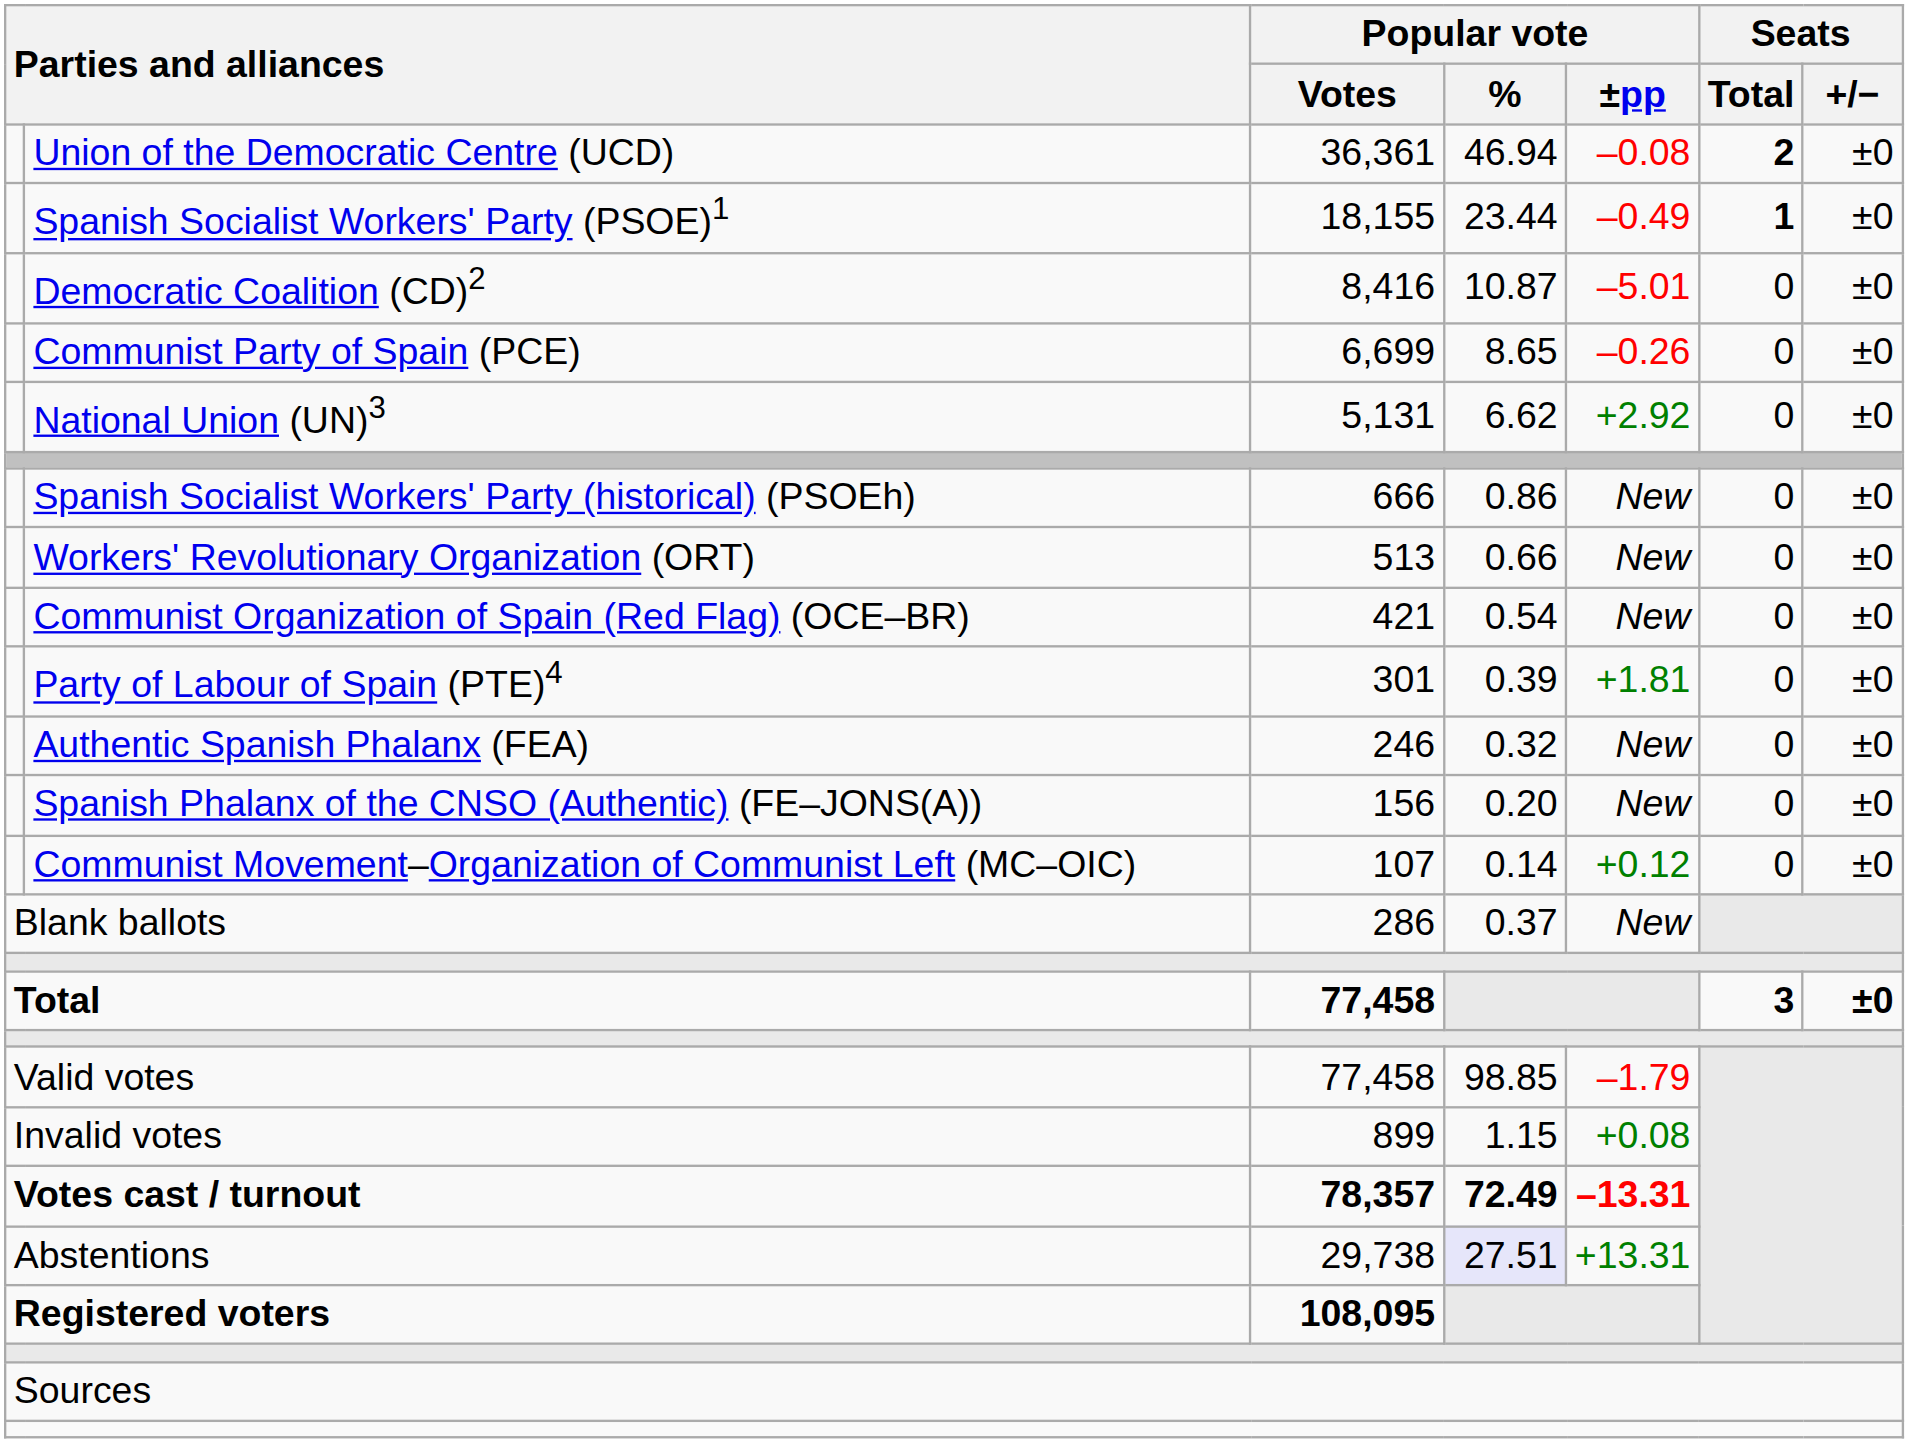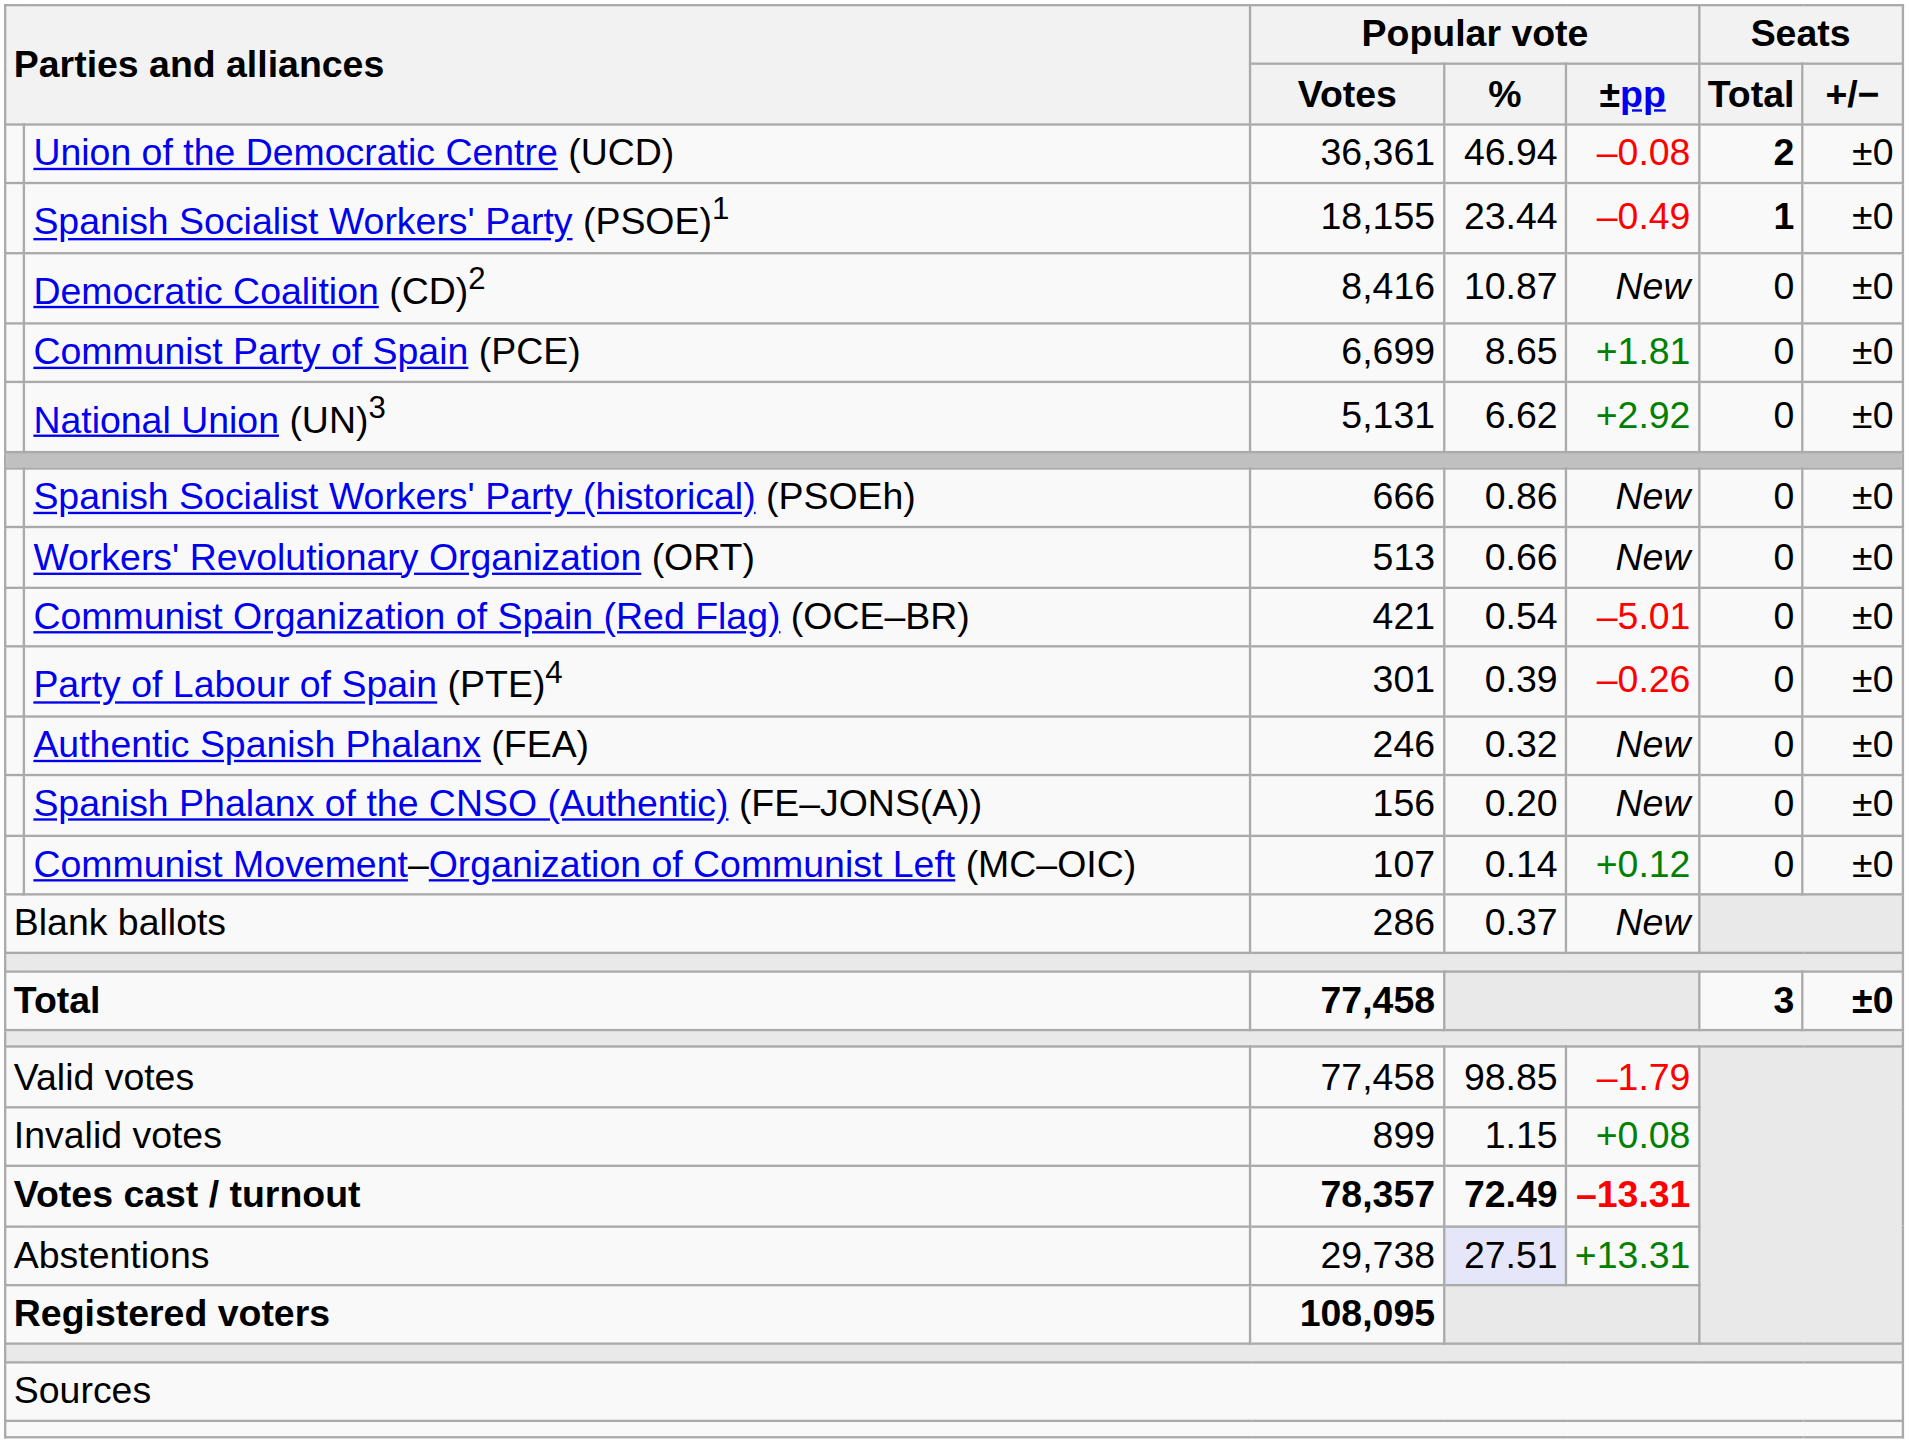Democratic Coalition (CD)2 | Popular vote / ±pp: –5.01 -> New
Communist Party of Spain (PCE) | Popular vote / ±pp: –0.26 -> +1.81
Communist Organization of Spain (Red Flag) (OCE–BR) | Popular vote / ±pp: New -> –5.01
Party of Labour of Spain (PTE)4 | Popular vote / ±pp: +1.81 -> –0.26
